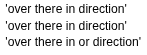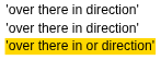row 3 | column 1: no background -> gold background
